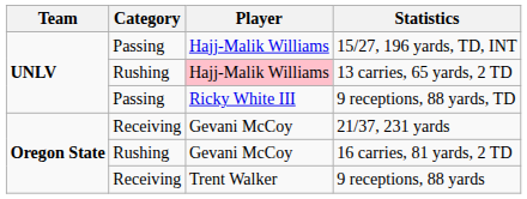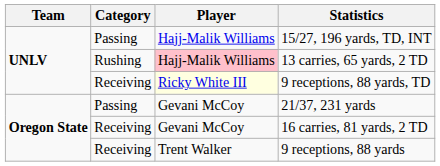9 receptions, 88 yards, TD | Category: Passing -> Receiving
9 receptions, 88 yards, TD | Player: no background -> lightyellow background
21/37, 231 yards | Category: Receiving -> Passing
16 carries, 81 yards, 2 TD | Category: Rushing -> Receiving
